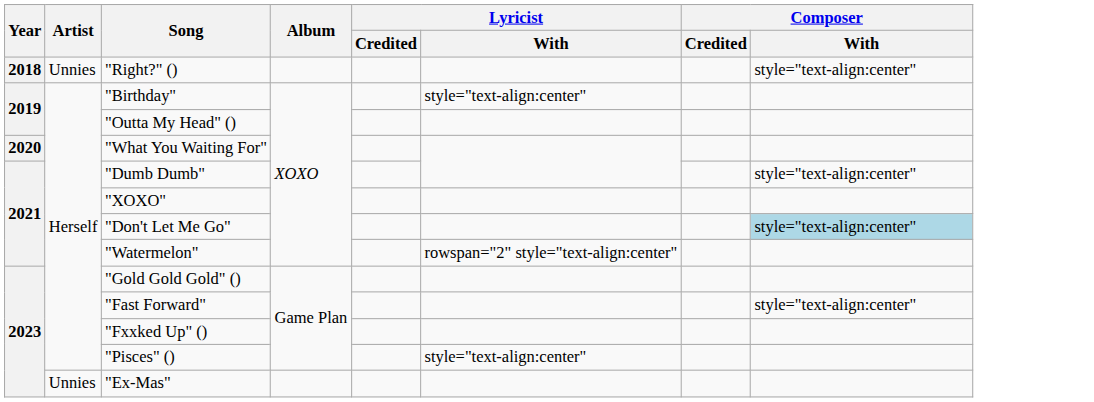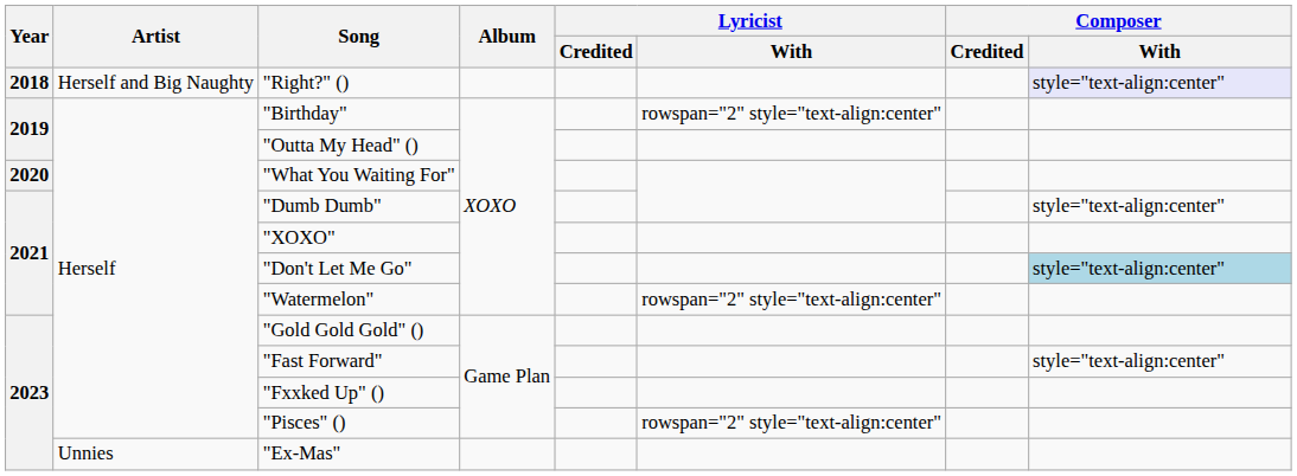"Right?" () | Artist: Unnies -> Herself and Big Naughty
"Right?" () | Composer / With: no background -> lavender background
"Birthday" | Lyricist / With: style="text-align:center" -> rowspan="2" style="text-align:center"
"Pisces" () | Lyricist / With: style="text-align:center" -> rowspan="2" style="text-align:center"
